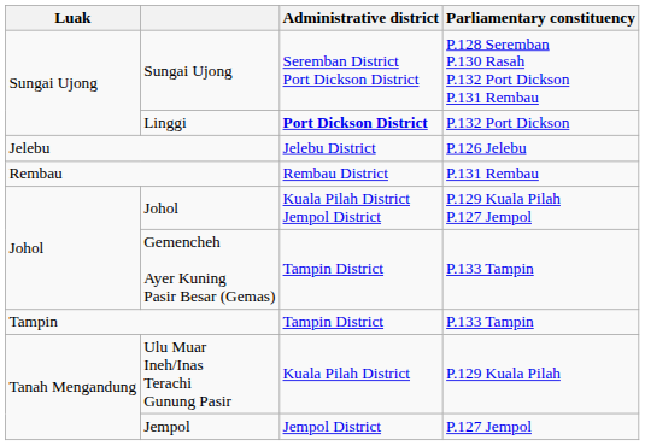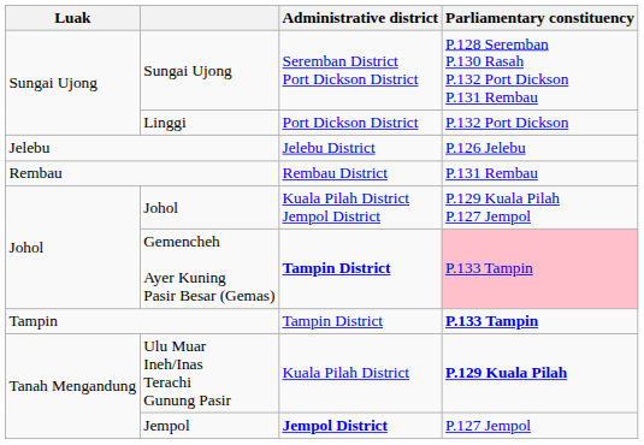Linggi | Administrative district: bold -> normal
Gemencheh Ayer Kuning Pasir Besar (Gemas) | Administrative district: normal -> bold
Gemencheh Ayer Kuning Pasir Besar (Gemas) | Parliamentary constituency: no background -> pink background
Tampin | Parliamentary constituency: normal -> bold
Ulu Muar Ineh/Inas Terachi Gunung Pasir | Parliamentary constituency: normal -> bold
Jempol | Administrative district: normal -> bold
